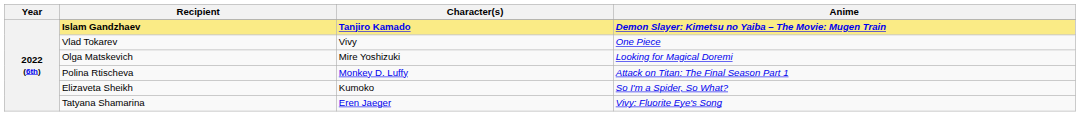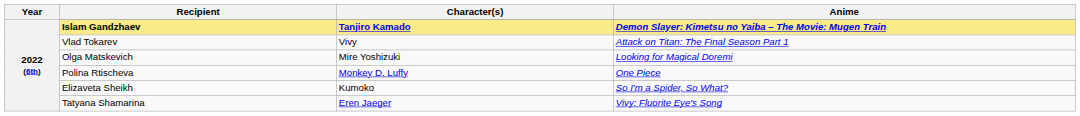Vlad Tokarev | Anime: One Piece -> Attack on Titan: The Final Season Part 1
Polina Rtischeva | Anime: Attack on Titan: The Final Season Part 1 -> One Piece
